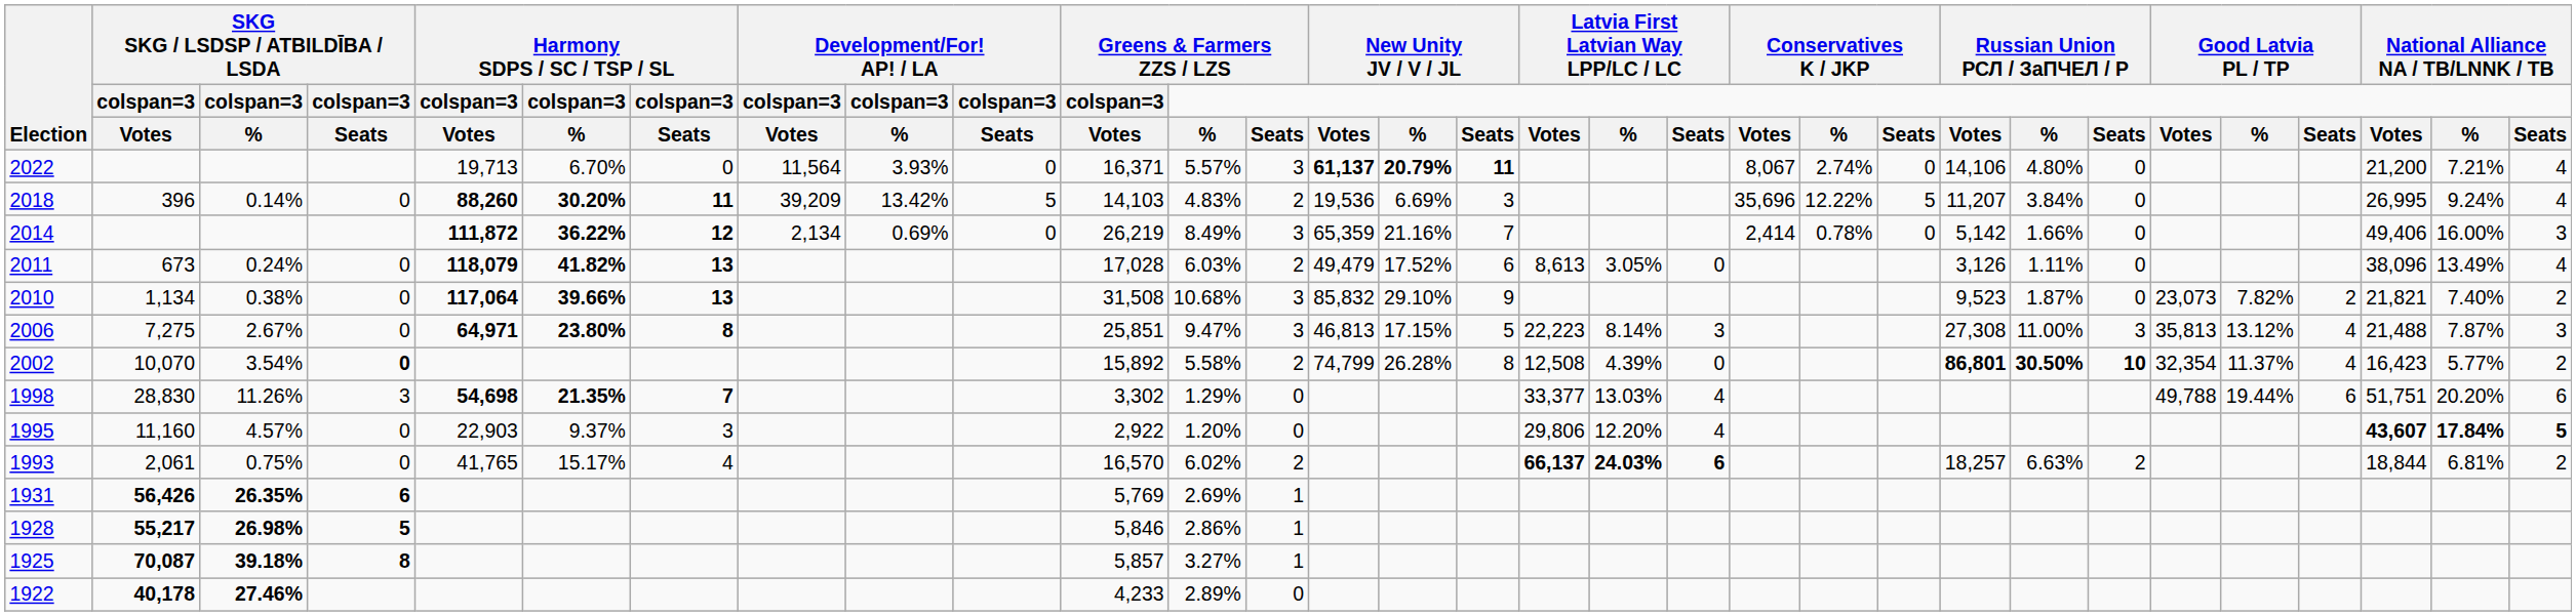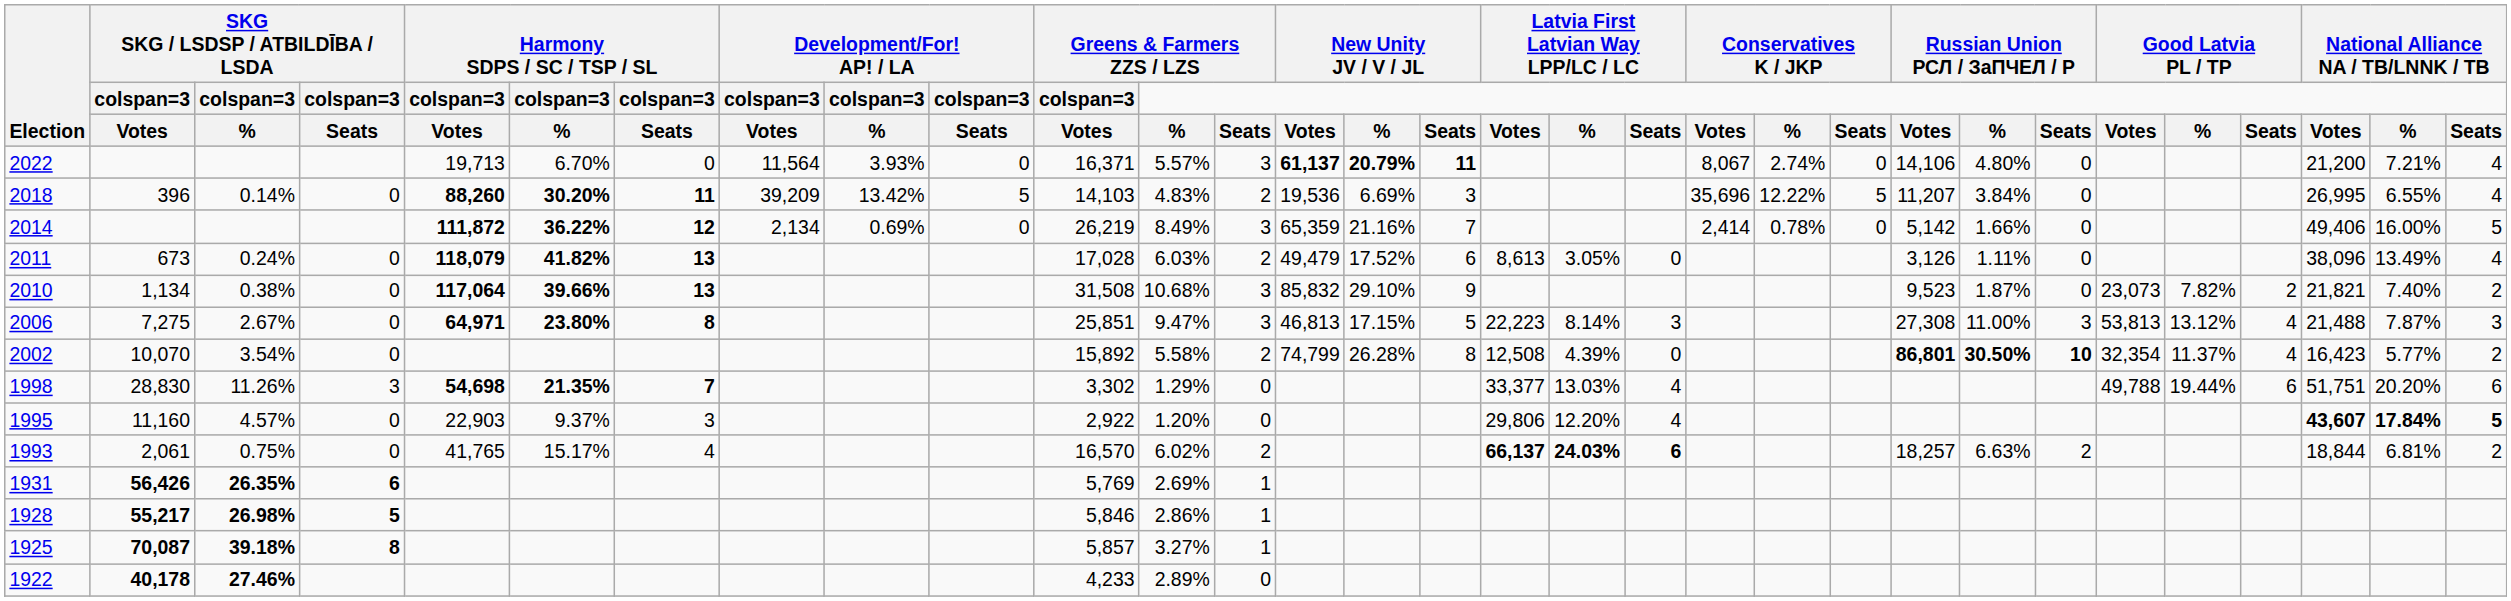2018 | National Alliance NA / TB/LNNK / TB / %: 9.24% -> 6.55%
2014 | National Alliance NA / TB/LNNK / TB / Seats: 3 -> 5
2006 | Good Latvia PL / TP / Votes: 35,813 -> 53,813
2002 | SKG SKG / LSDSP / ATBILDĪBA / LSDA / colspan=3 / Seats: bold -> normal
